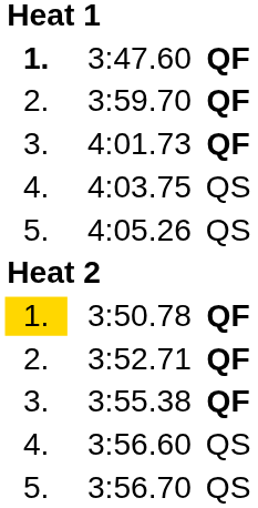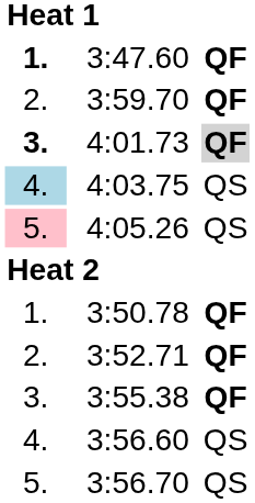4:01.73 | column 1: normal -> bold
4:01.73 | column 3: no background -> lightgrey background
4:03.75 | column 1: no background -> lightblue background
4:05.26 | column 1: no background -> pink background
3:50.78 | column 1: gold background -> no background
